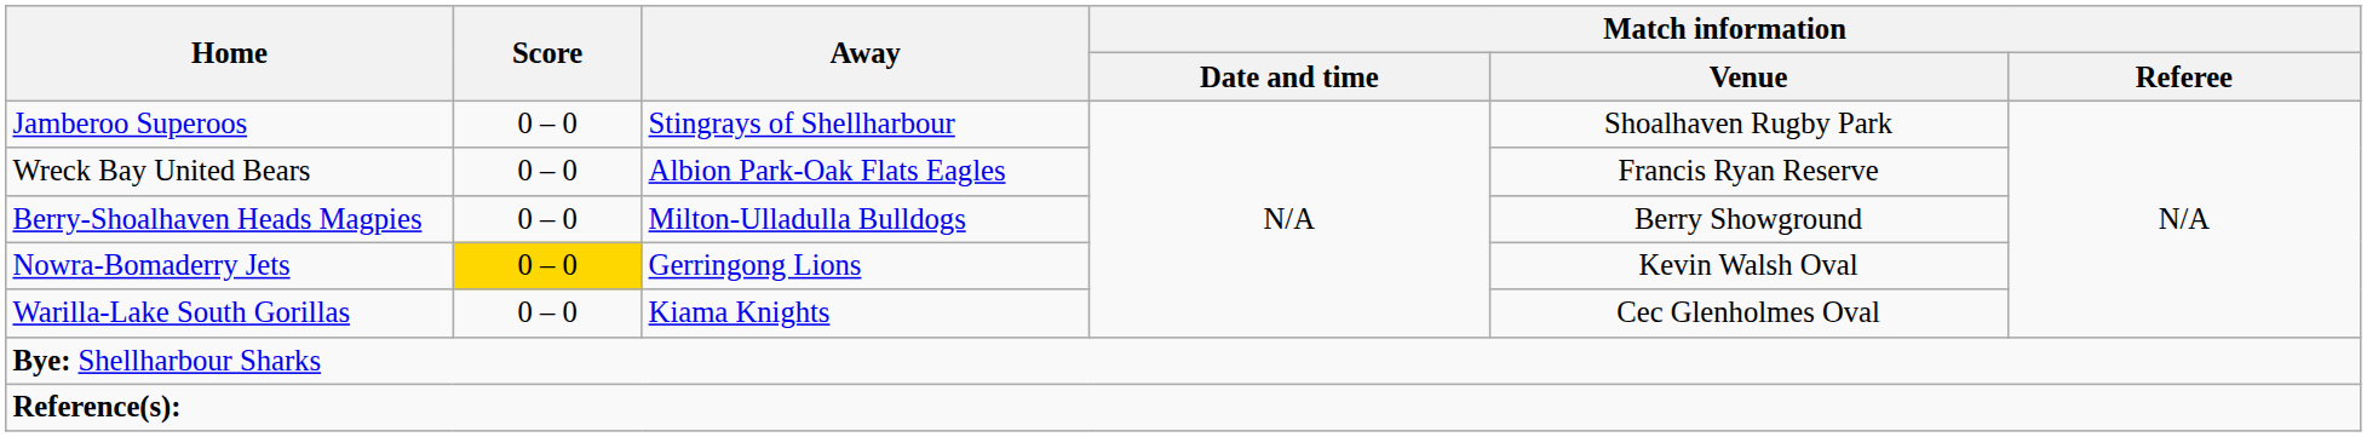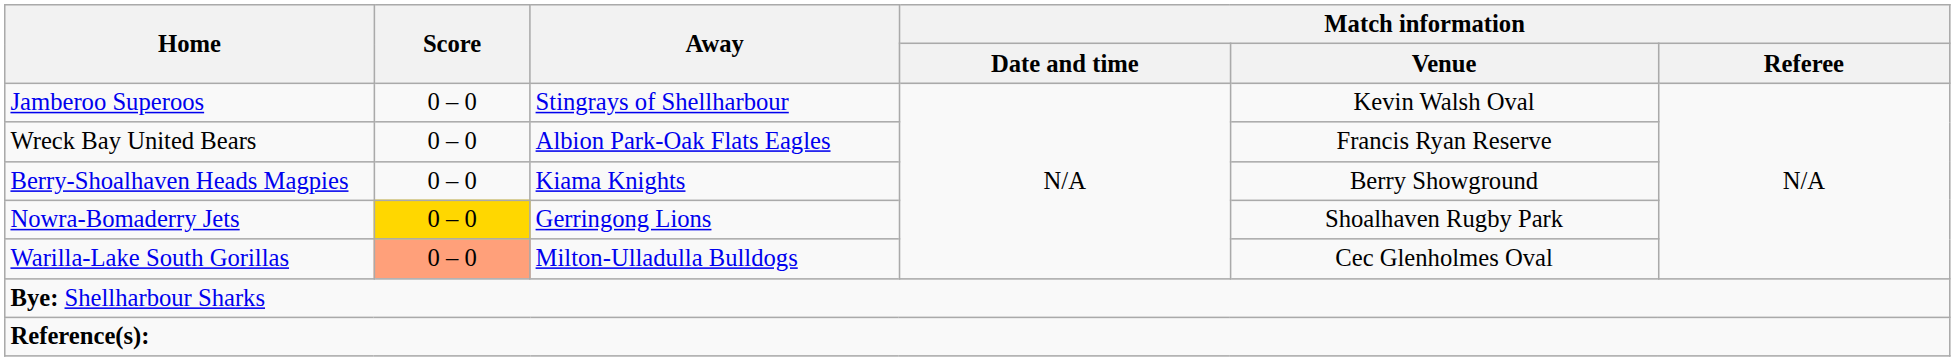Jamberoo Superoos | Match information / Venue: Shoalhaven Rugby Park -> Kevin Walsh Oval
Berry-Shoalhaven Heads Magpies | Away: Milton-Ulladulla Bulldogs -> Kiama Knights
Nowra-Bomaderry Jets | Match information / Venue: Kevin Walsh Oval -> Shoalhaven Rugby Park
Warilla-Lake South Gorillas | Score: no background -> lightsalmon background
Warilla-Lake South Gorillas | Away: Kiama Knights -> Milton-Ulladulla Bulldogs
